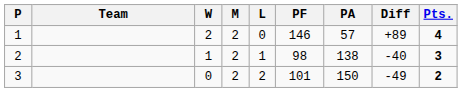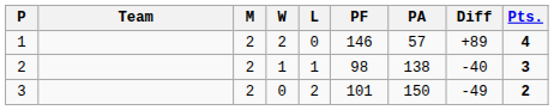columns swapped: M <-> W
